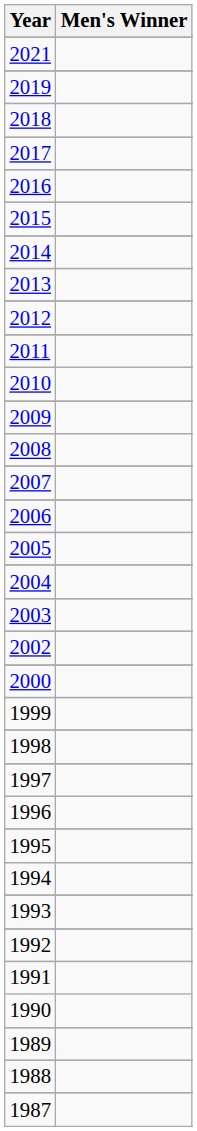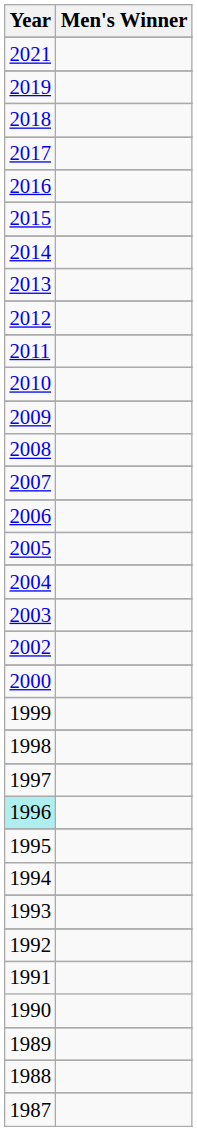1996 | Year: no background -> paleturquoise background
